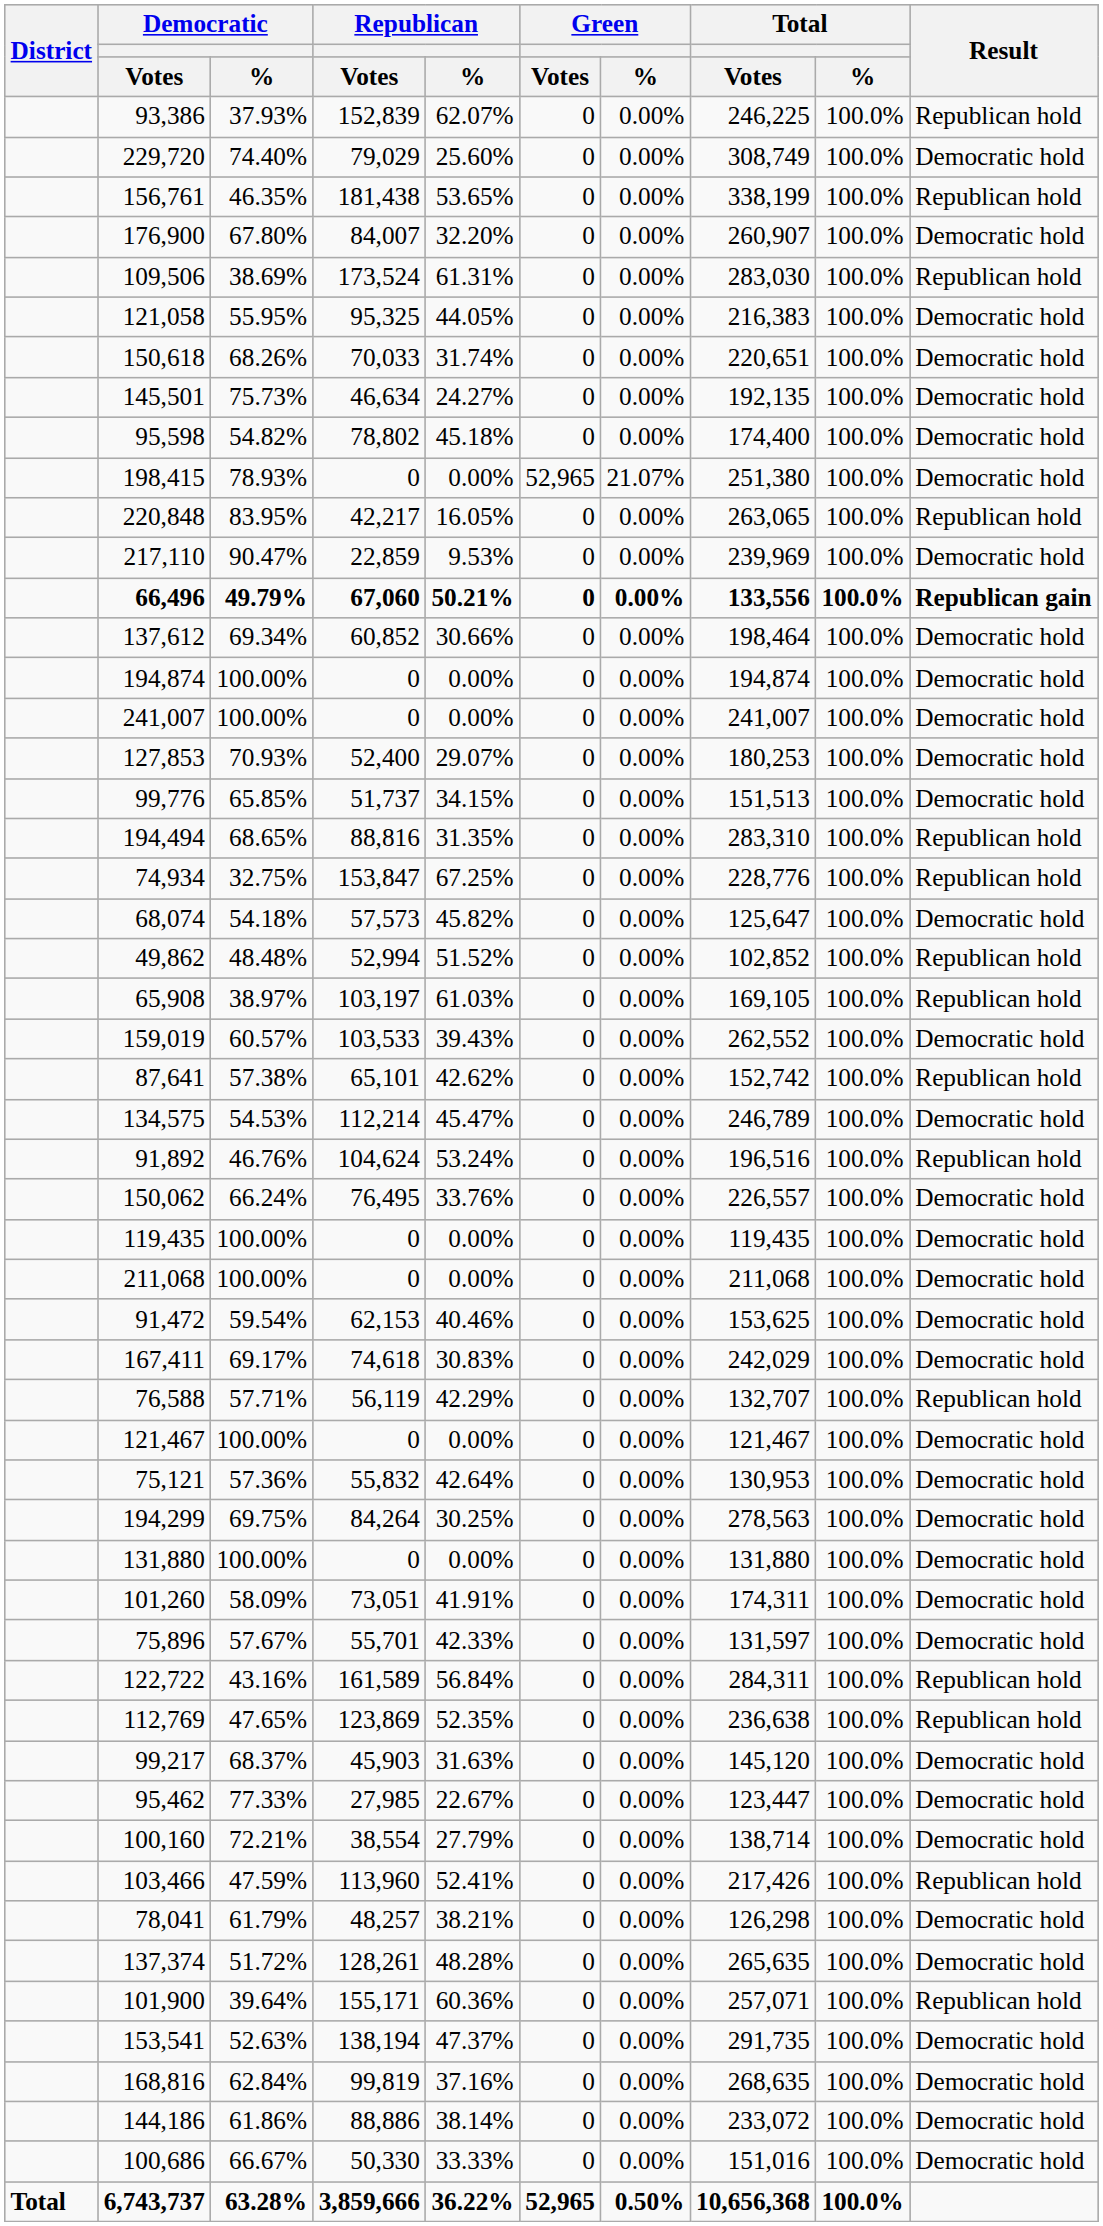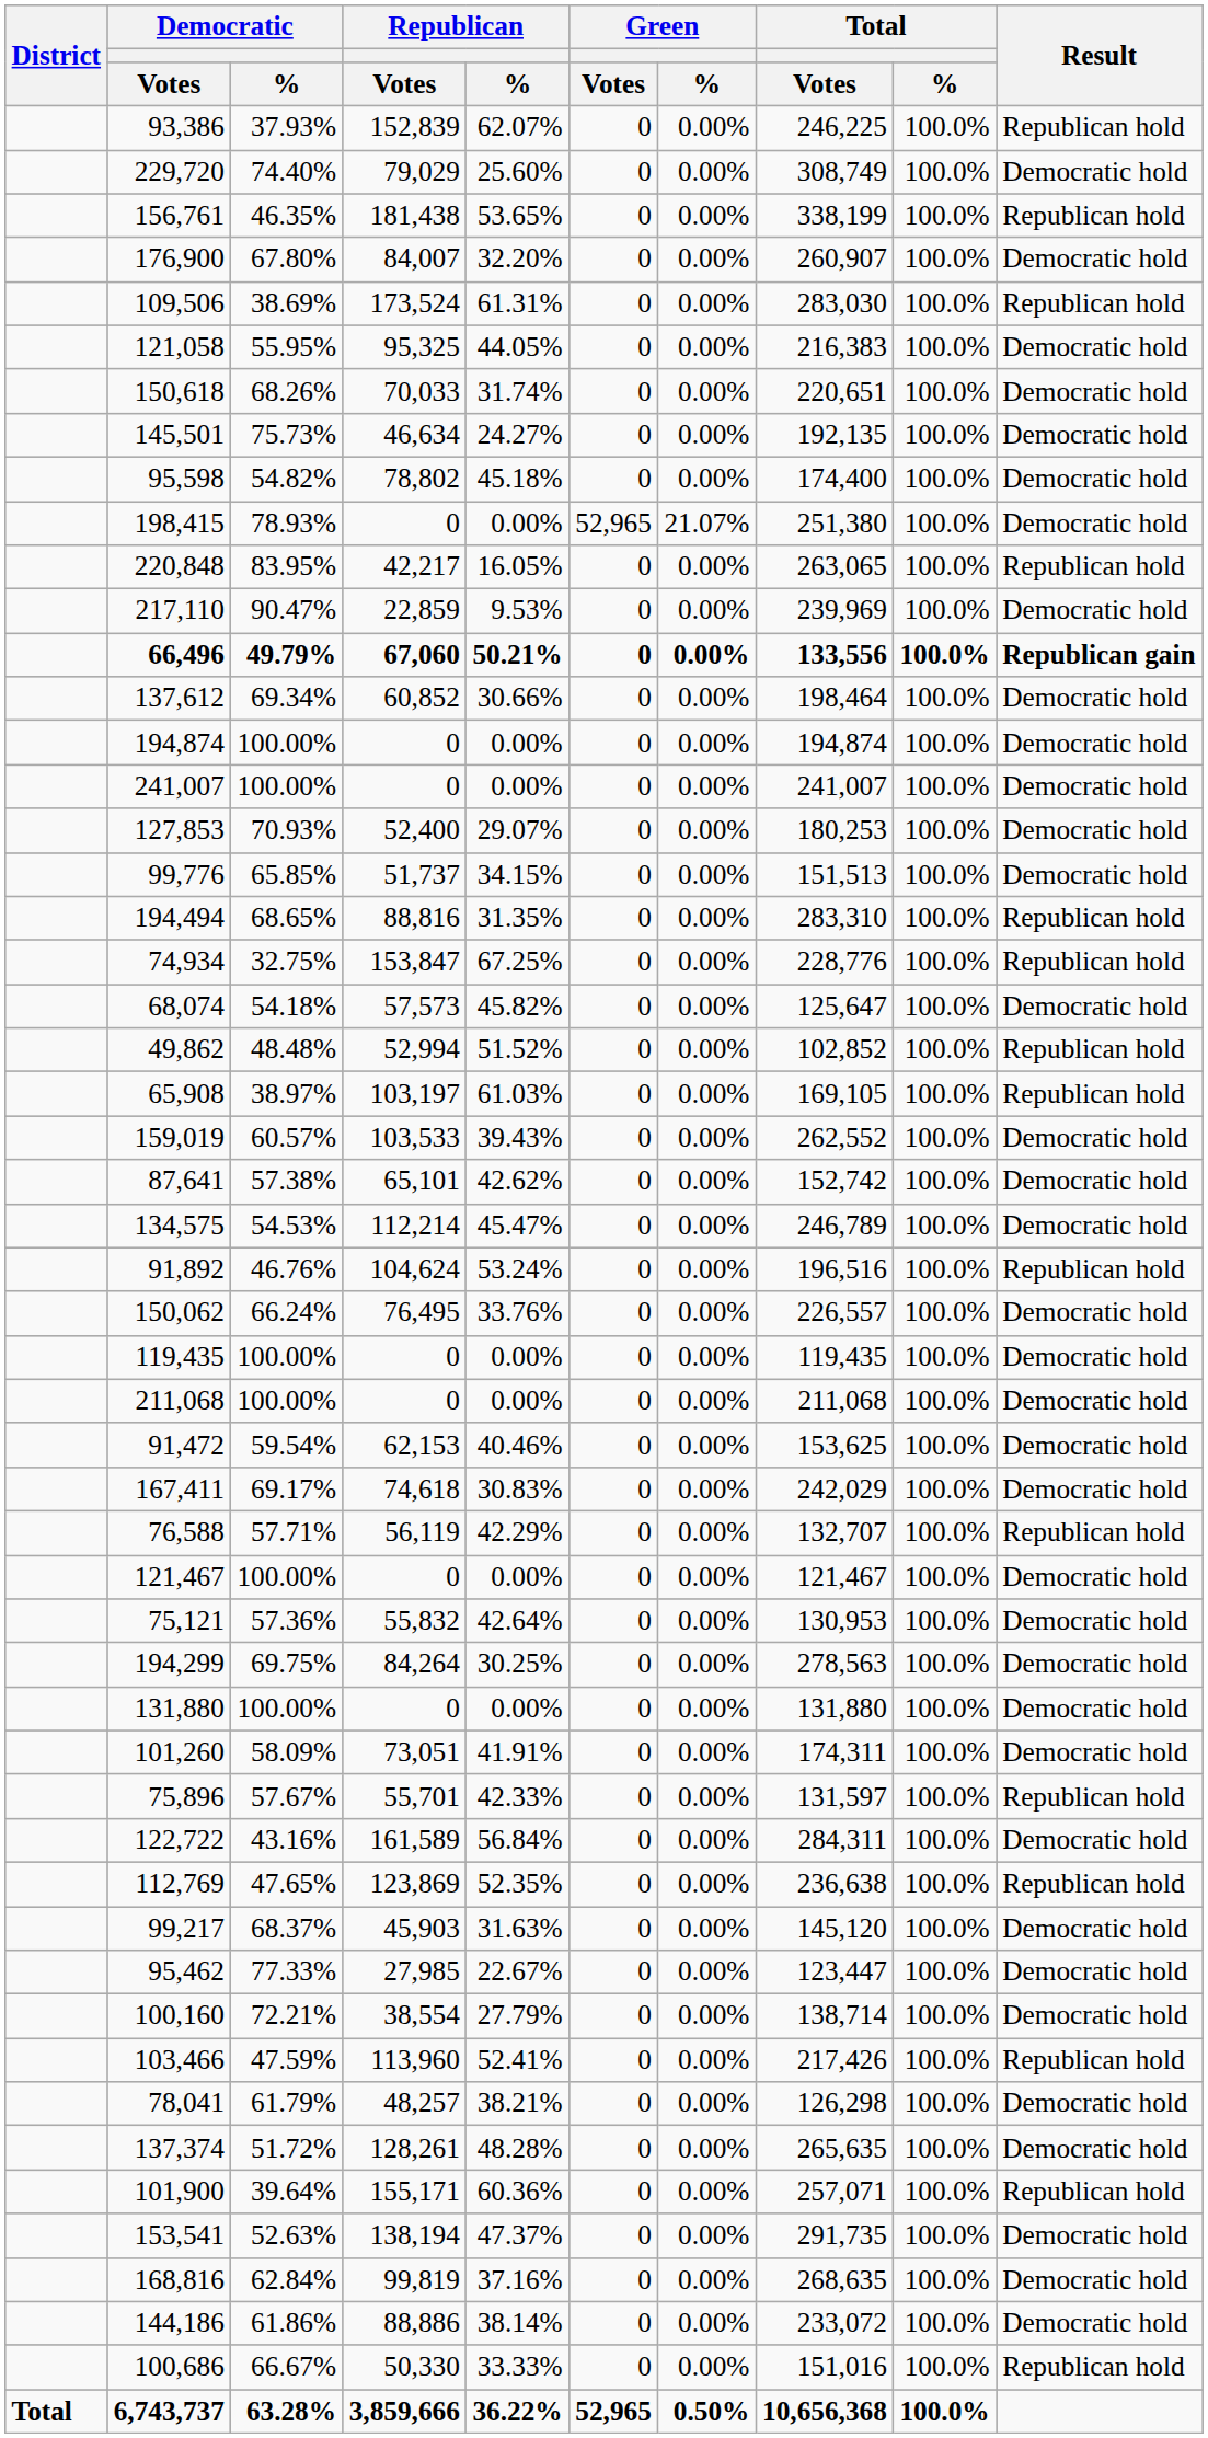87,641 | Result: Republican hold -> Democratic hold
75,896 | Result: Democratic hold -> Republican hold
122,722 | Result: Republican hold -> Democratic hold
100,686 | Result: Democratic hold -> Republican hold
